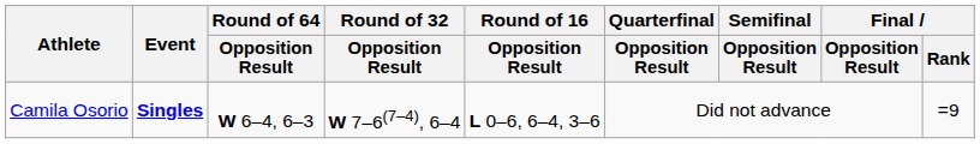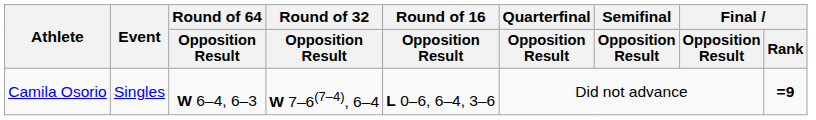Camila Osorio | Event: bold -> normal
Camila Osorio | Final / Rank: normal -> bold
